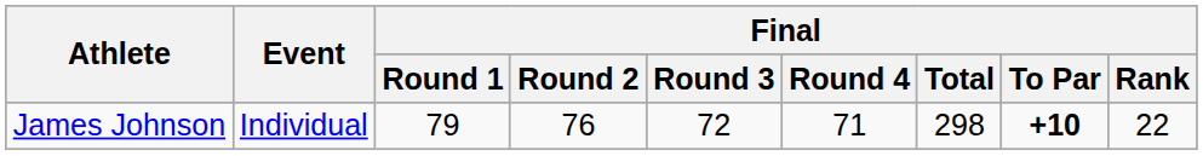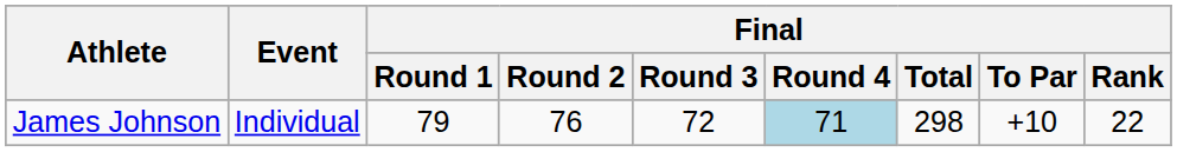James Johnson | Final / Round 4: no background -> lightblue background
James Johnson | Final / To Par: bold -> normal
